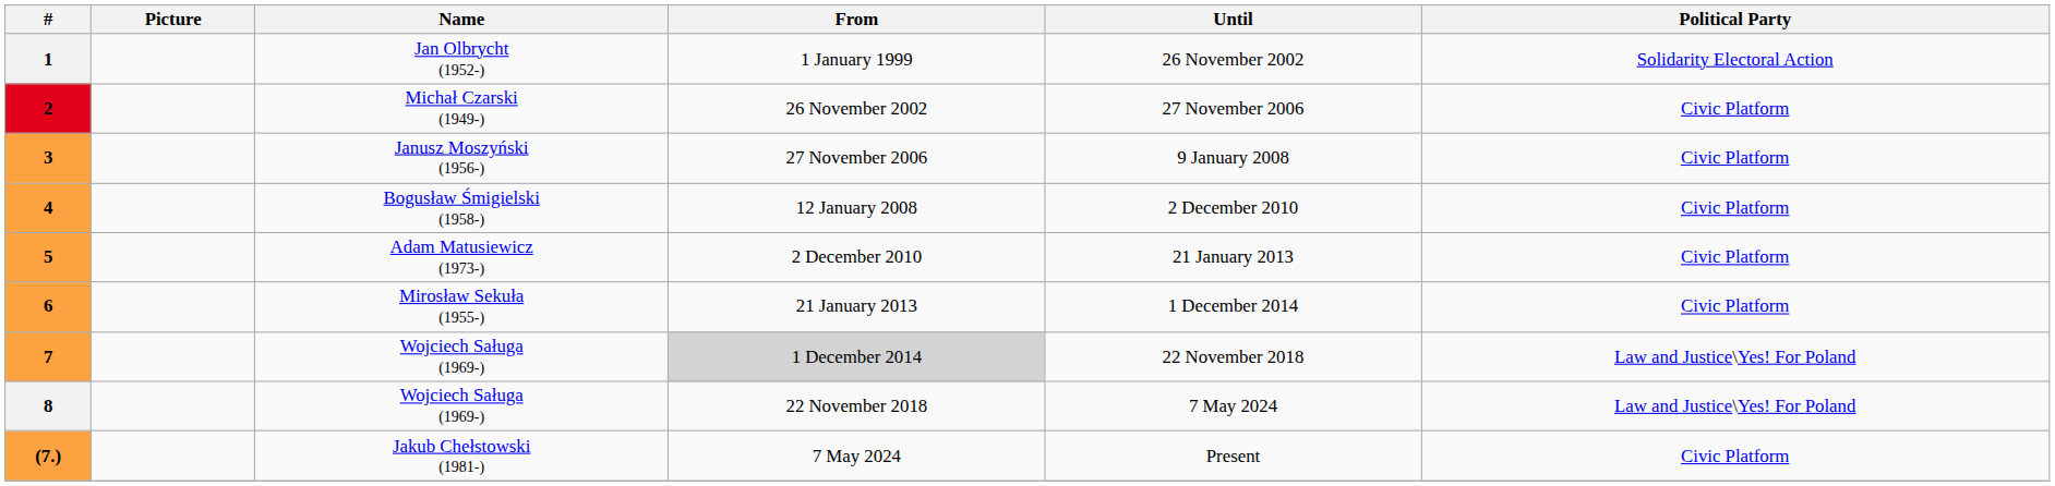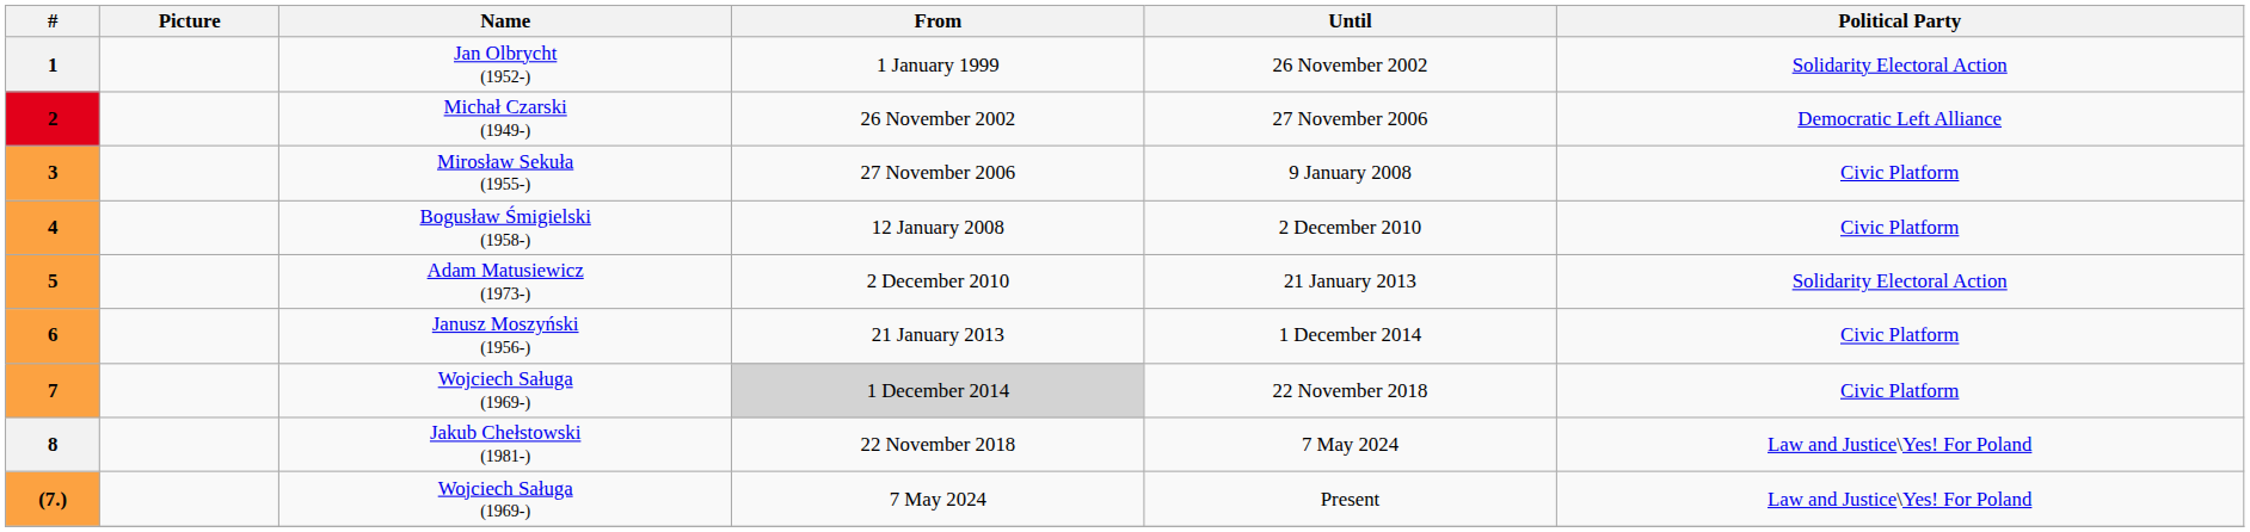2 | Political Party: Civic Platform -> Democratic Left Alliance
3 | Name: Janusz Moszyński (1956-) -> Mirosław Sekuła (1955-)
5 | Political Party: Civic Platform -> Solidarity Electoral Action
6 | Name: Mirosław Sekuła (1955-) -> Janusz Moszyński (1956-)
7 | Political Party: Law and Justice\Yes! For Poland -> Civic Platform
8 | Name: Wojciech Saługa (1969-) -> Jakub Chełstowski (1981-)
(7.) | Name: Jakub Chełstowski (1981-) -> Wojciech Saługa (1969-)
(7.) | Political Party: Civic Platform -> Law and Justice\Yes! For Poland
